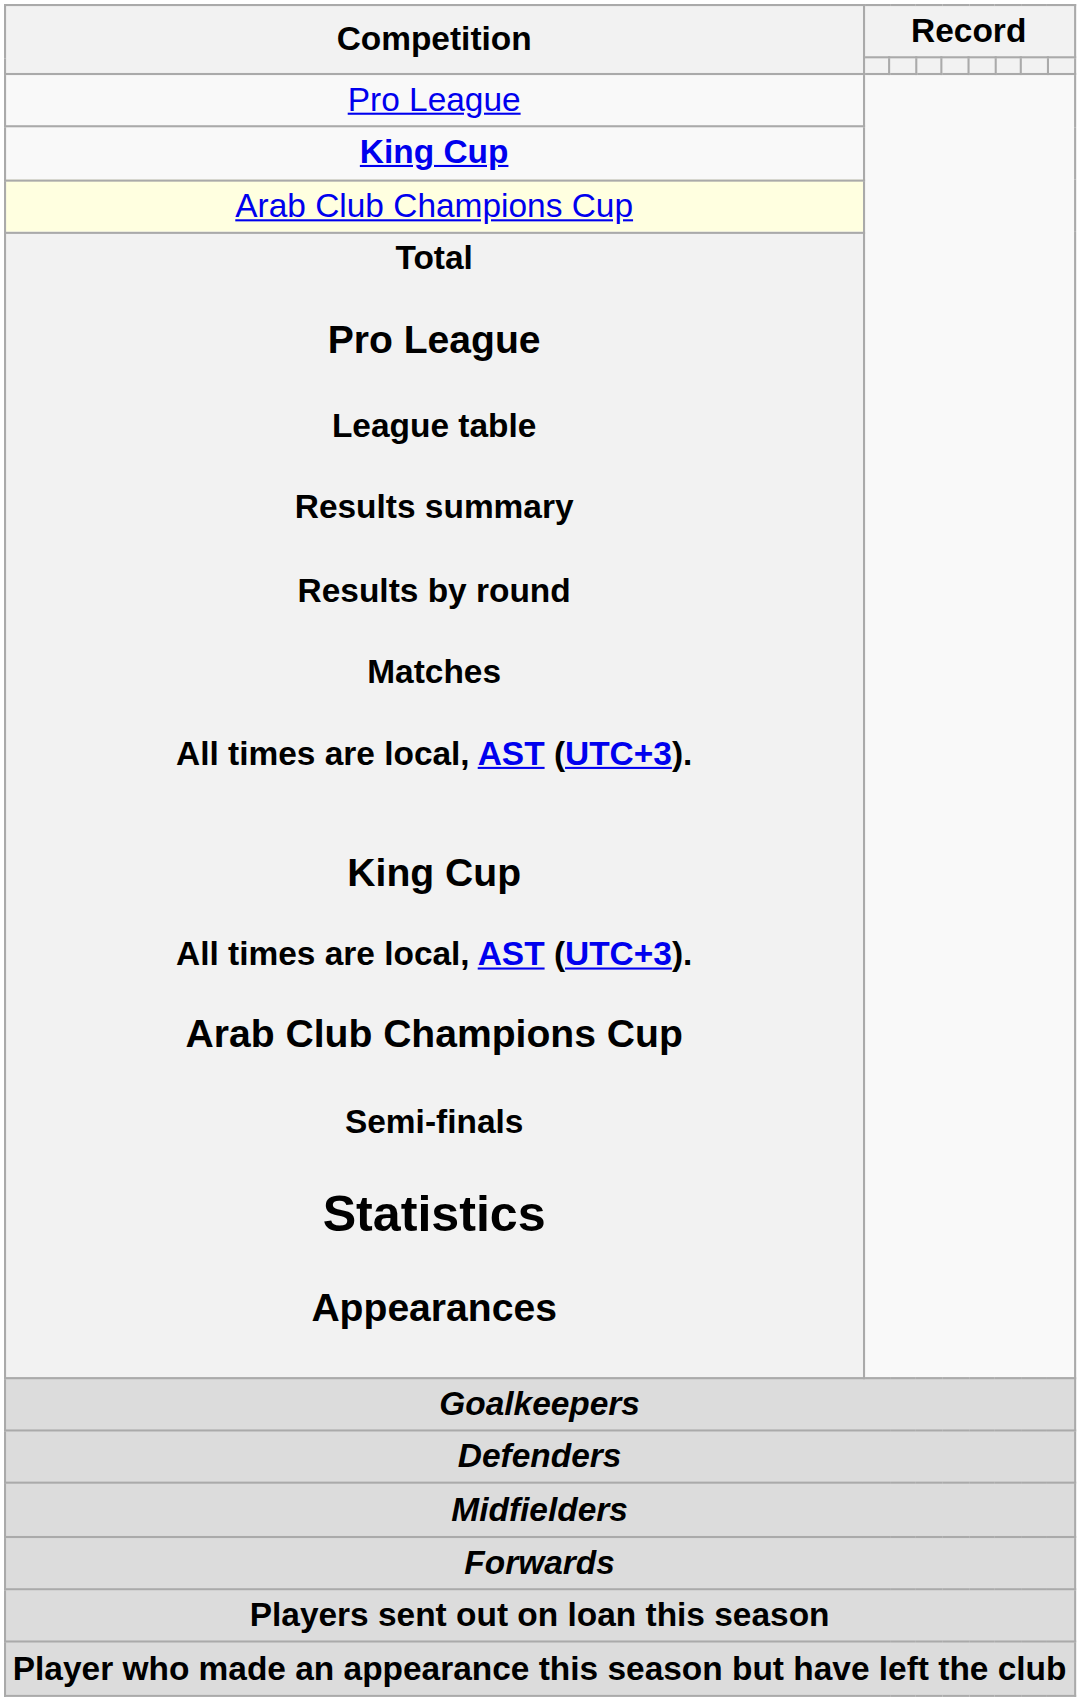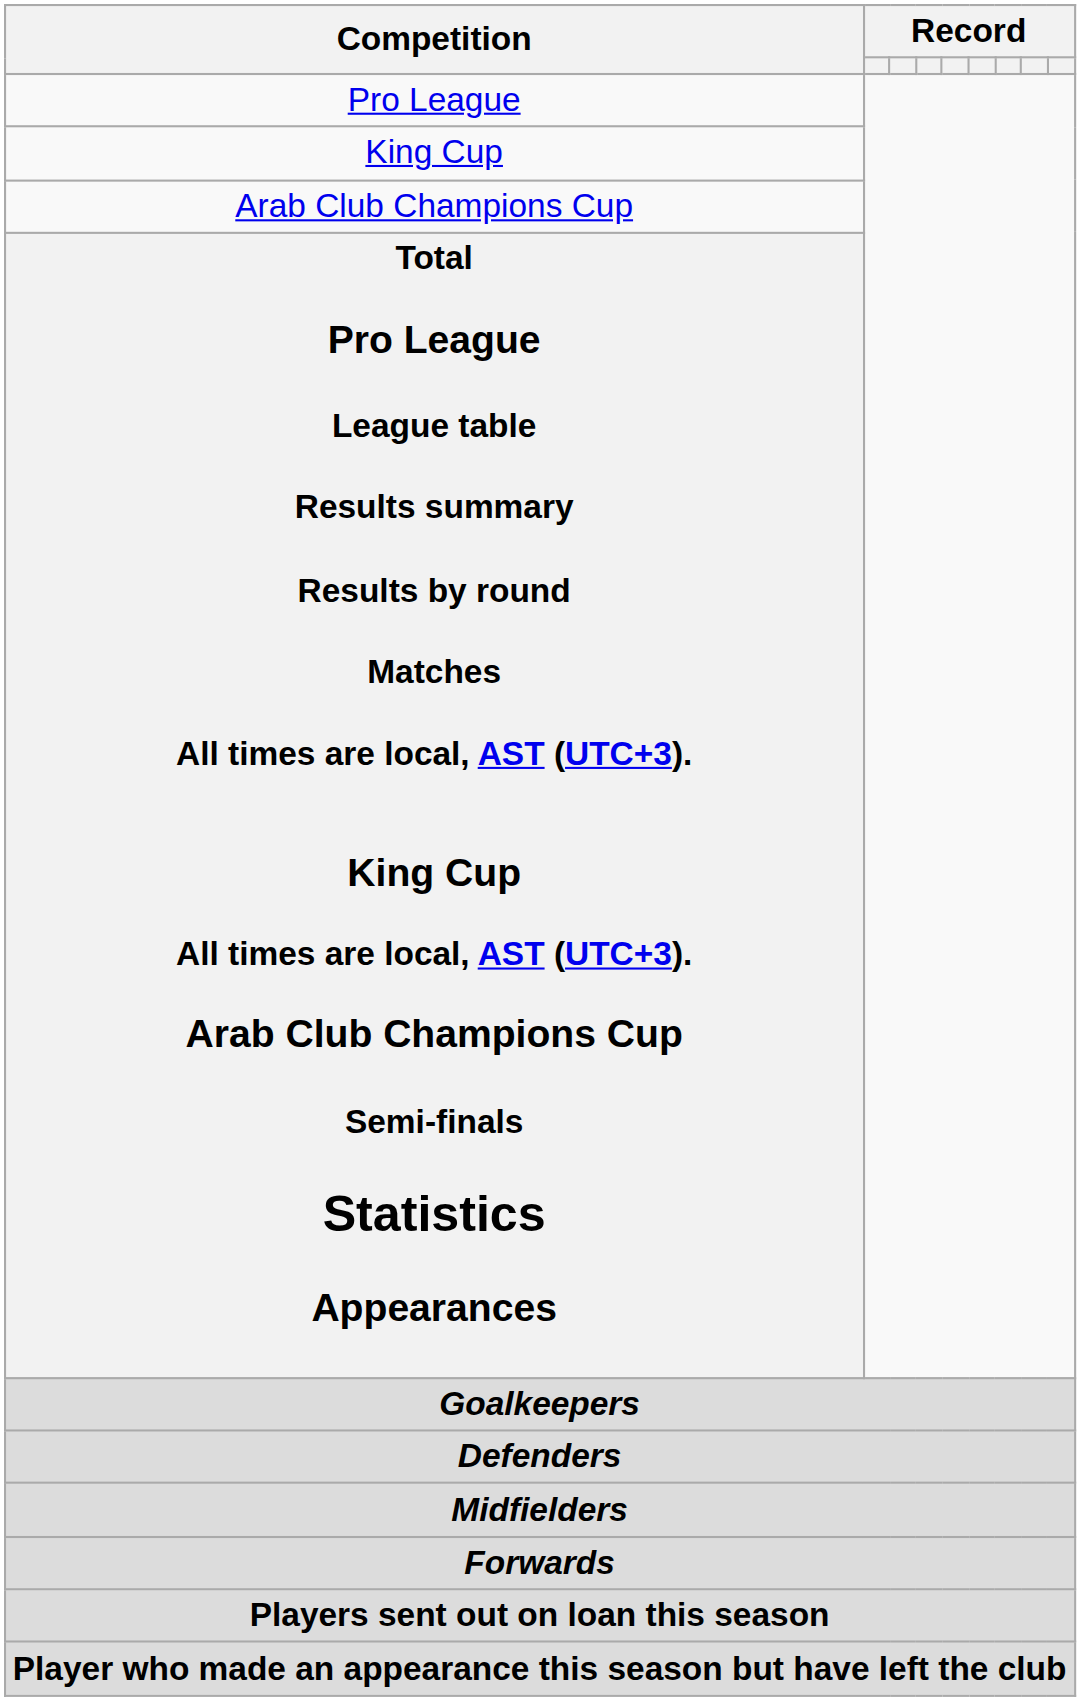King Cup | Competition: bold -> normal
Arab Club Champions Cup | Competition: lightyellow background -> no background
